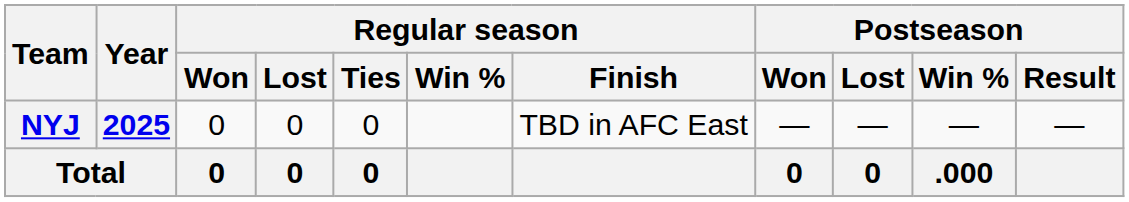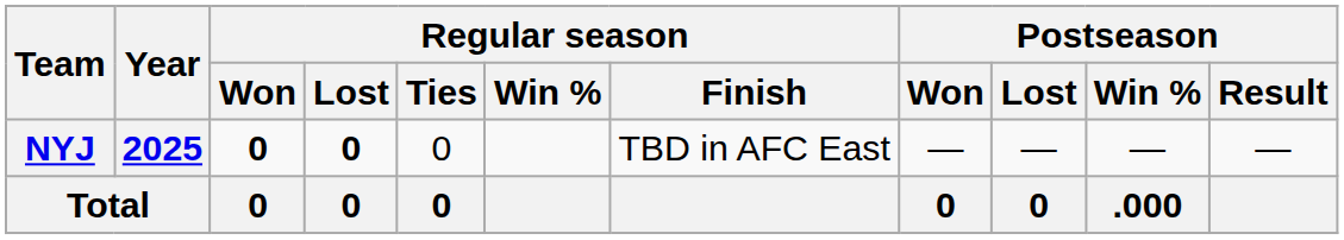NYJ | Regular season / Won: normal -> bold
NYJ | Regular season / Lost: normal -> bold
